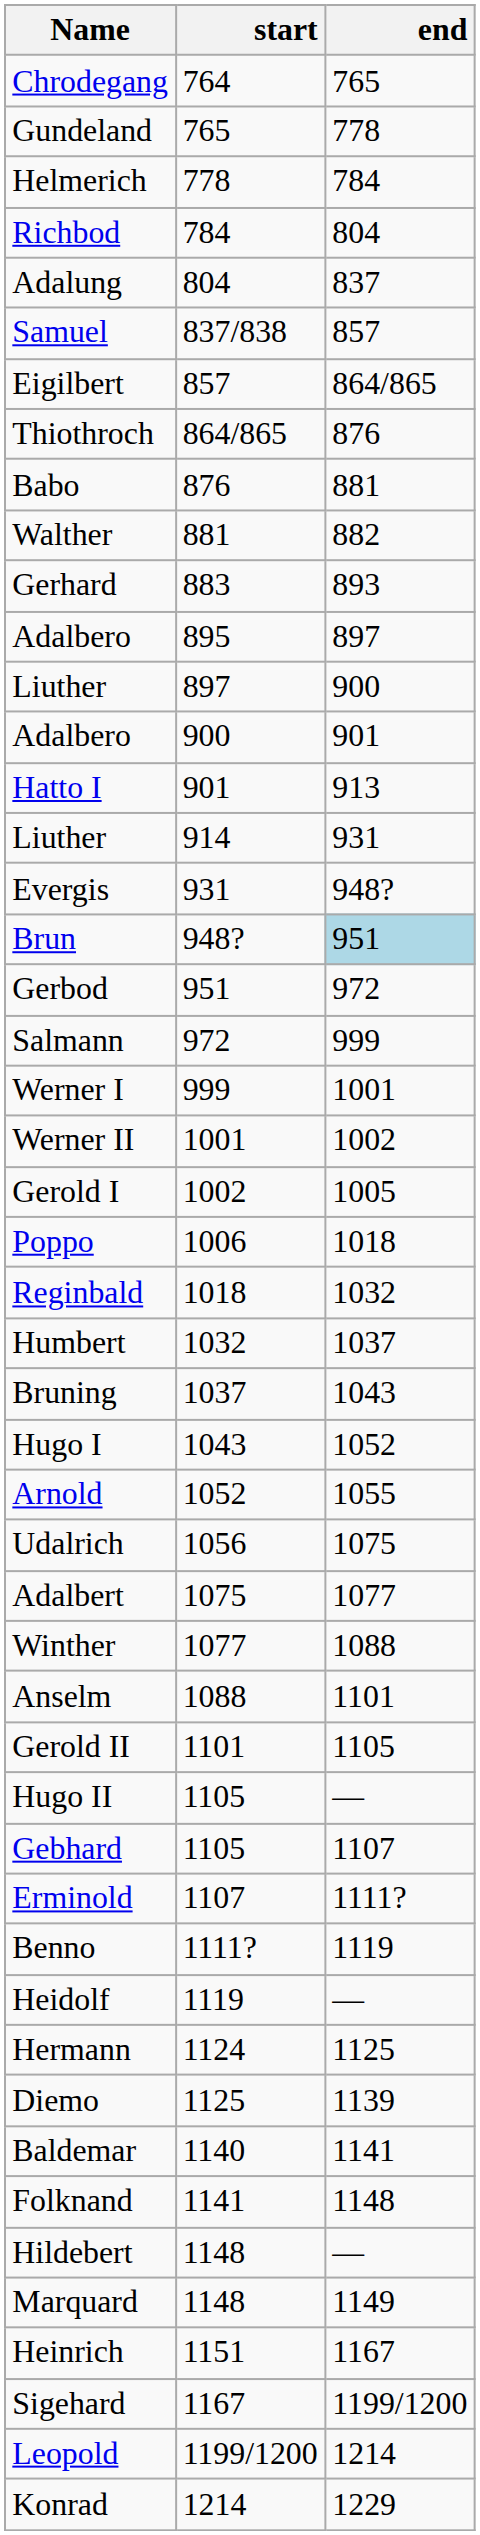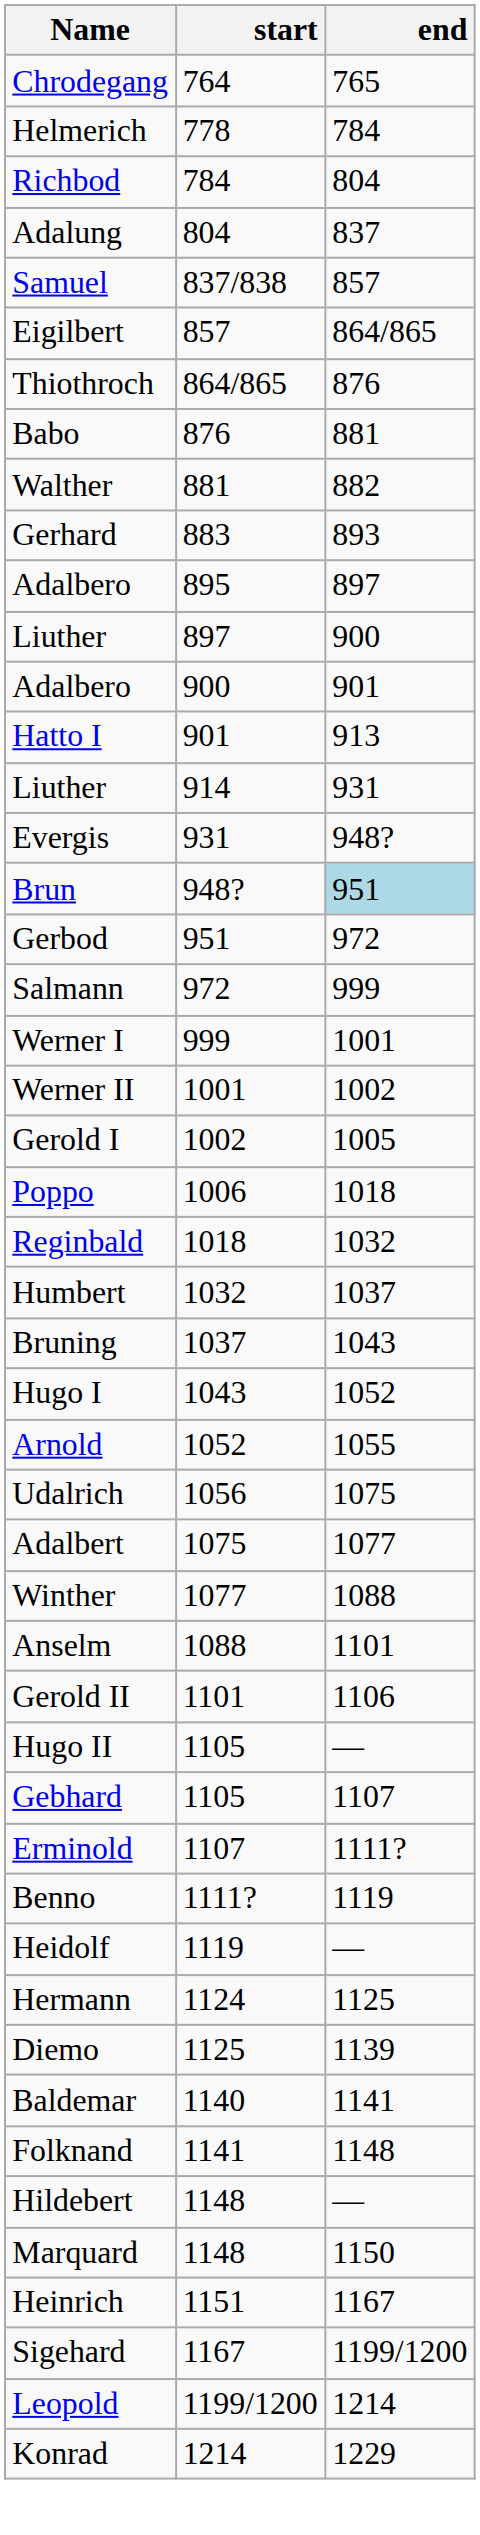- row: Gundeland | 765 | 778
Gerold II | end: 1105 -> 1106
Marquard | end: 1149 -> 1150
